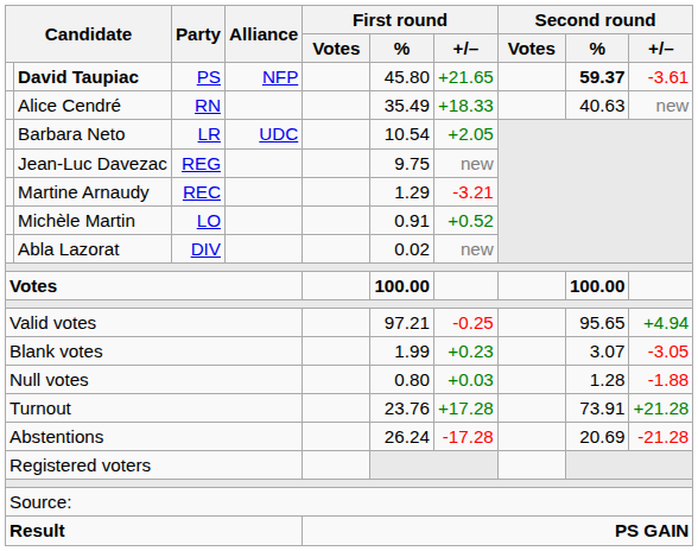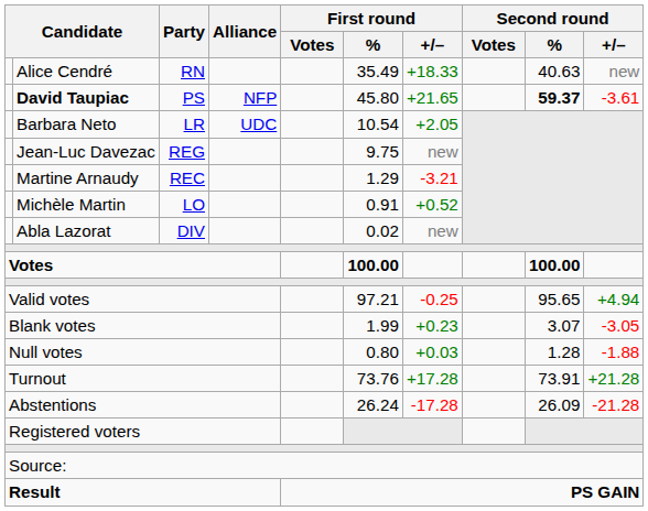rows swapped: David Taupiac <-> Alice Cendré
Turnout | First round / %: 23.76 -> 73.76
Abstentions | Second round / %: 20.69 -> 26.09
